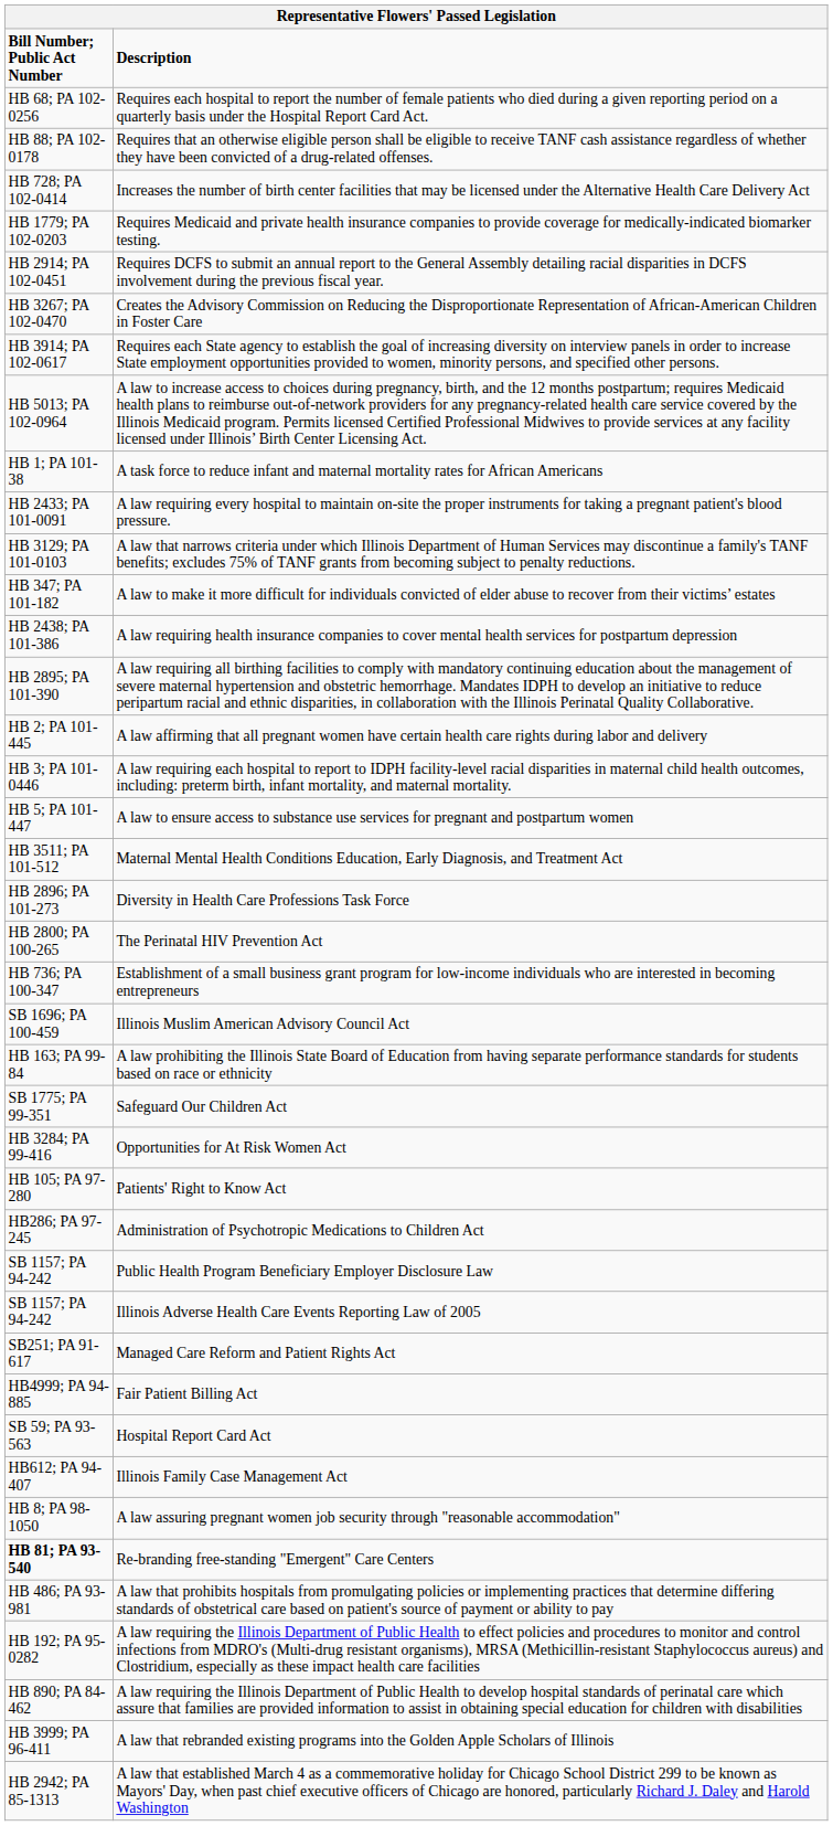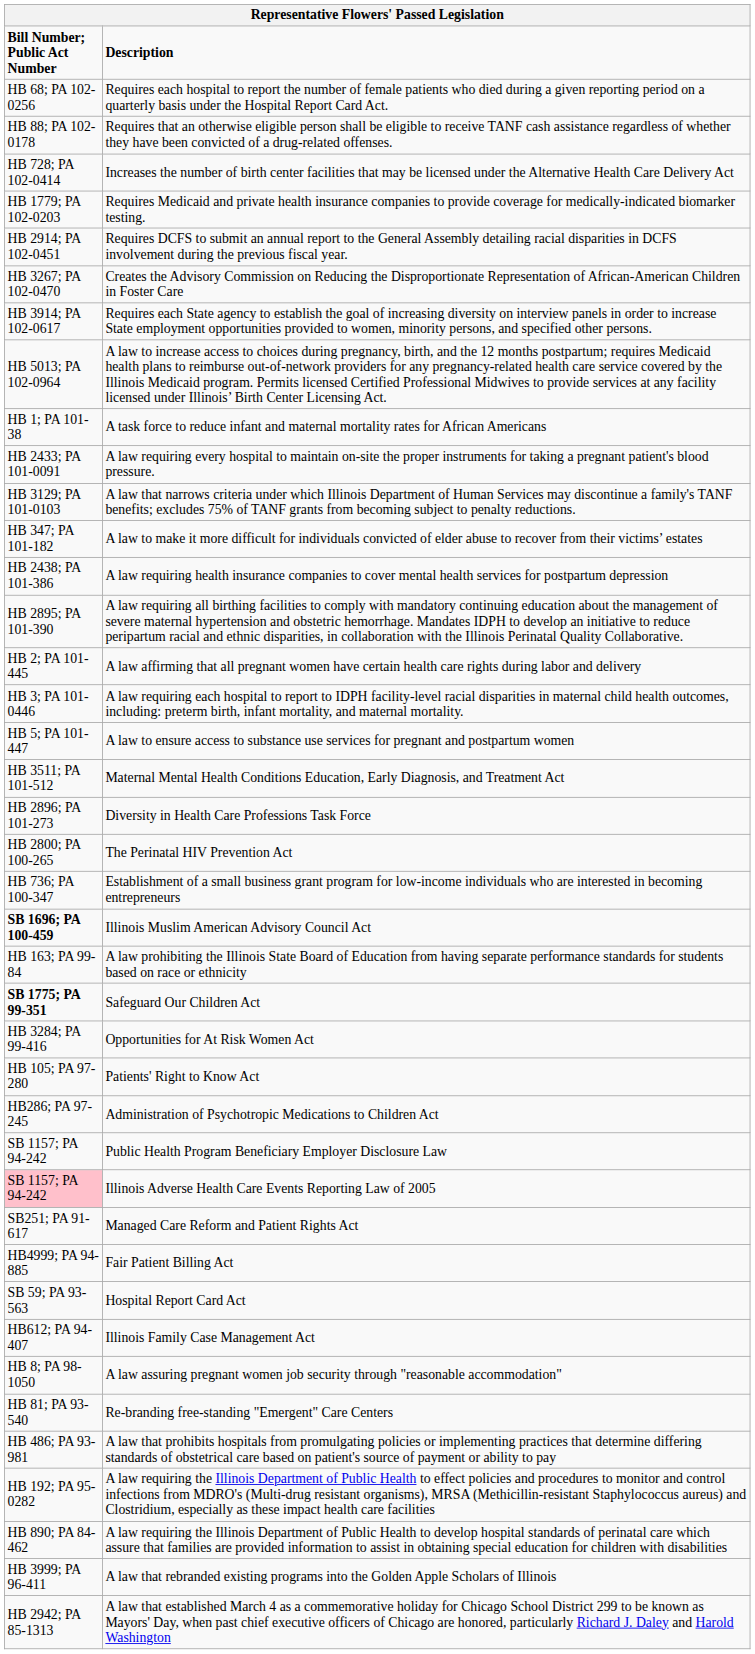Illinois Muslim American Advisory Council Act | Bill Number; Public Act Number: normal -> bold
Safeguard Our Children Act | Bill Number; Public Act Number: normal -> bold
Illinois Adverse Health Care Events Reporting Law of 2005 | Bill Number; Public Act Number: no background -> pink background
Re-branding free-standing "Emergent" Care Centers | Bill Number; Public Act Number: bold -> normal
